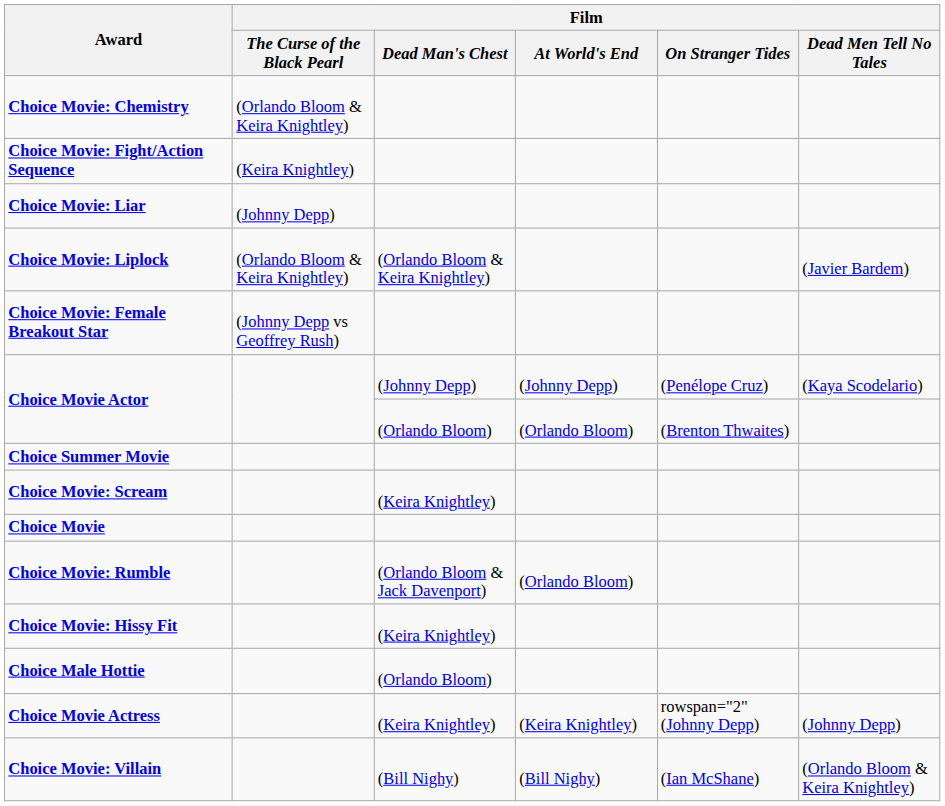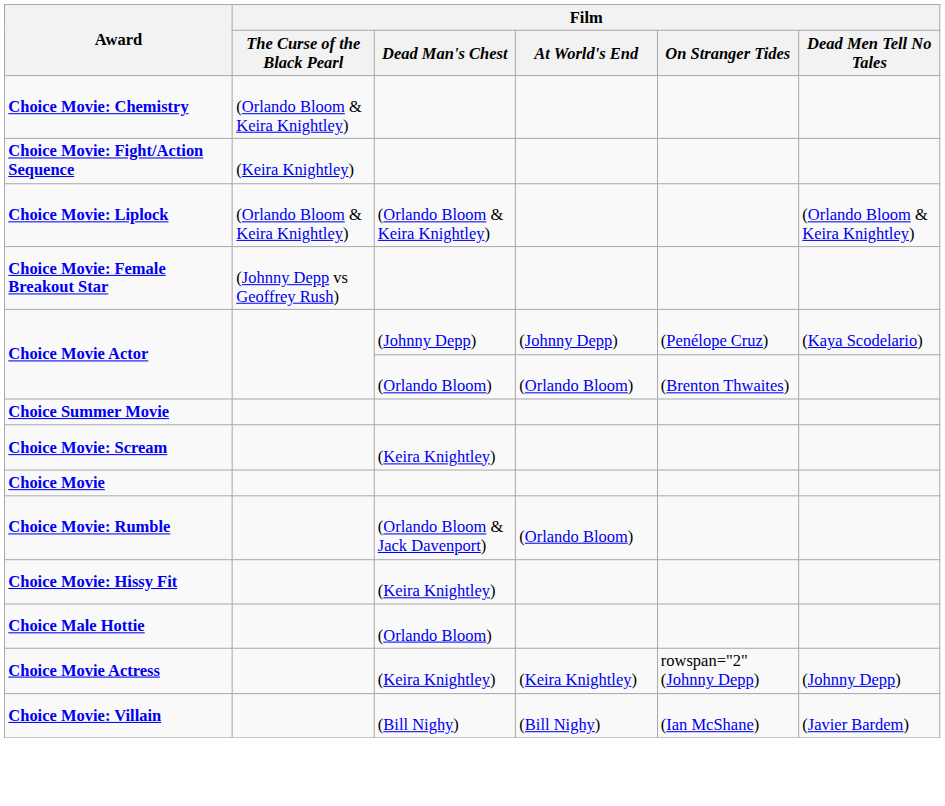- row: Choice Movie: Liar | (Johnny Depp)
Choice Movie: Liplock | Film / Dead Men Tell No Tales: (Javier Bardem) -> (Orlando Bloom & Keira Knightley)
Choice Movie: Villain | Film / Dead Men Tell No Tales: (Orlando Bloom & Keira Knightley) -> (Javier Bardem)
